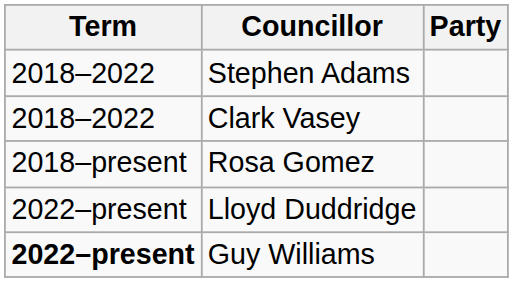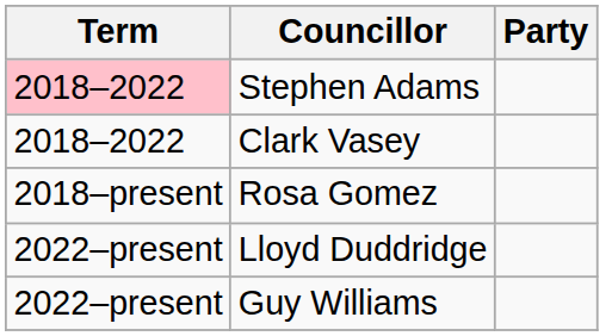Stephen Adams | Term: no background -> pink background
Guy Williams | Term: bold -> normal
